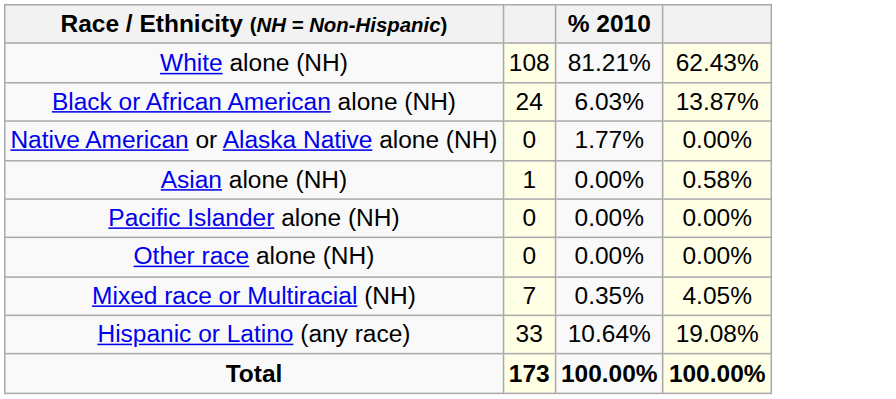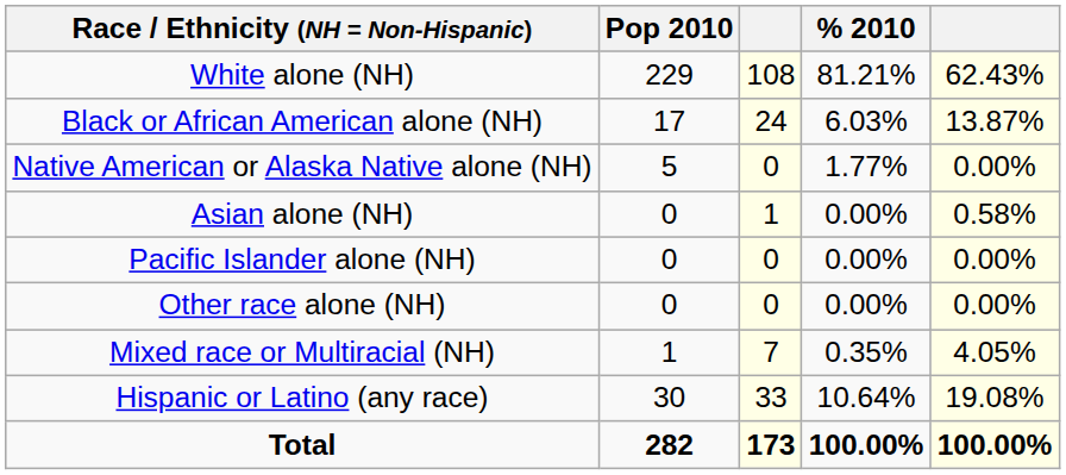+ column: Pop 2010 | 229 | 17 | 5 | 0 | 0 | 0 | 1 | 30 | 282
